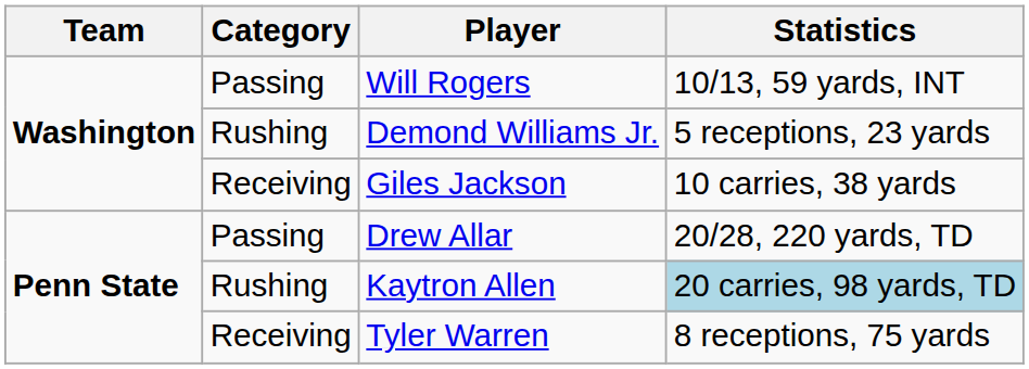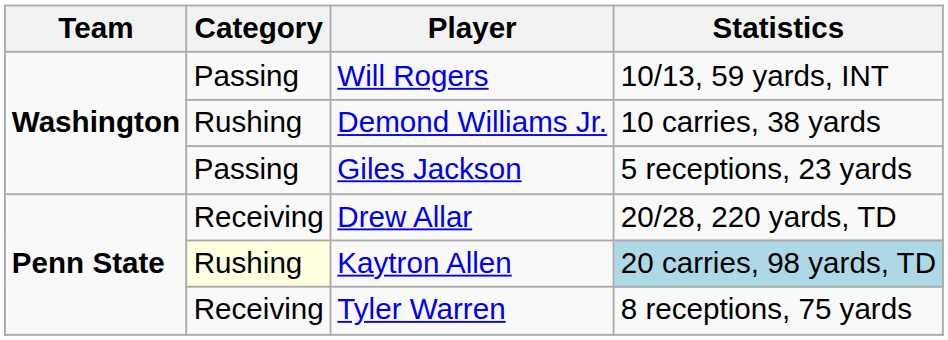Demond Williams Jr. | Statistics: 5 receptions, 23 yards -> 10 carries, 38 yards
Giles Jackson | Category: Receiving -> Passing
Giles Jackson | Statistics: 10 carries, 38 yards -> 5 receptions, 23 yards
Drew Allar | Category: Passing -> Receiving
Kaytron Allen | Category: no background -> lightyellow background
